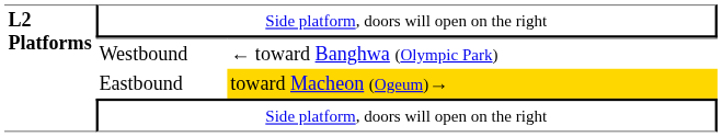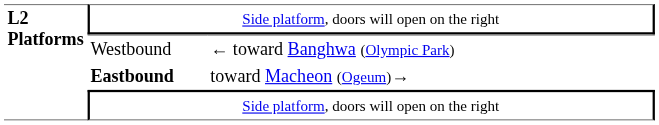Eastbound | column 2: normal -> bold
Eastbound | column 3: gold background -> no background
